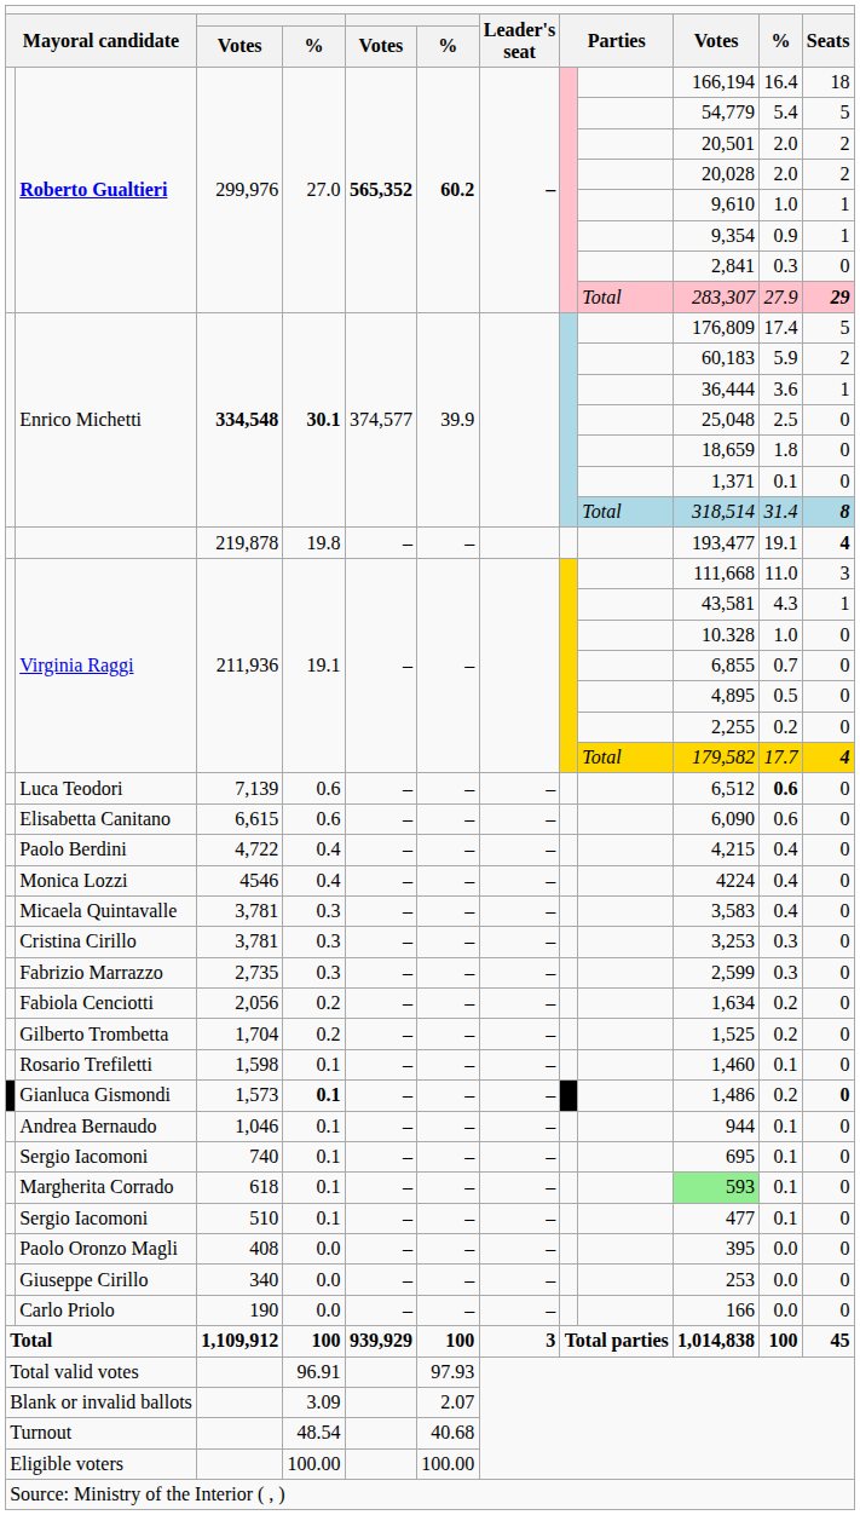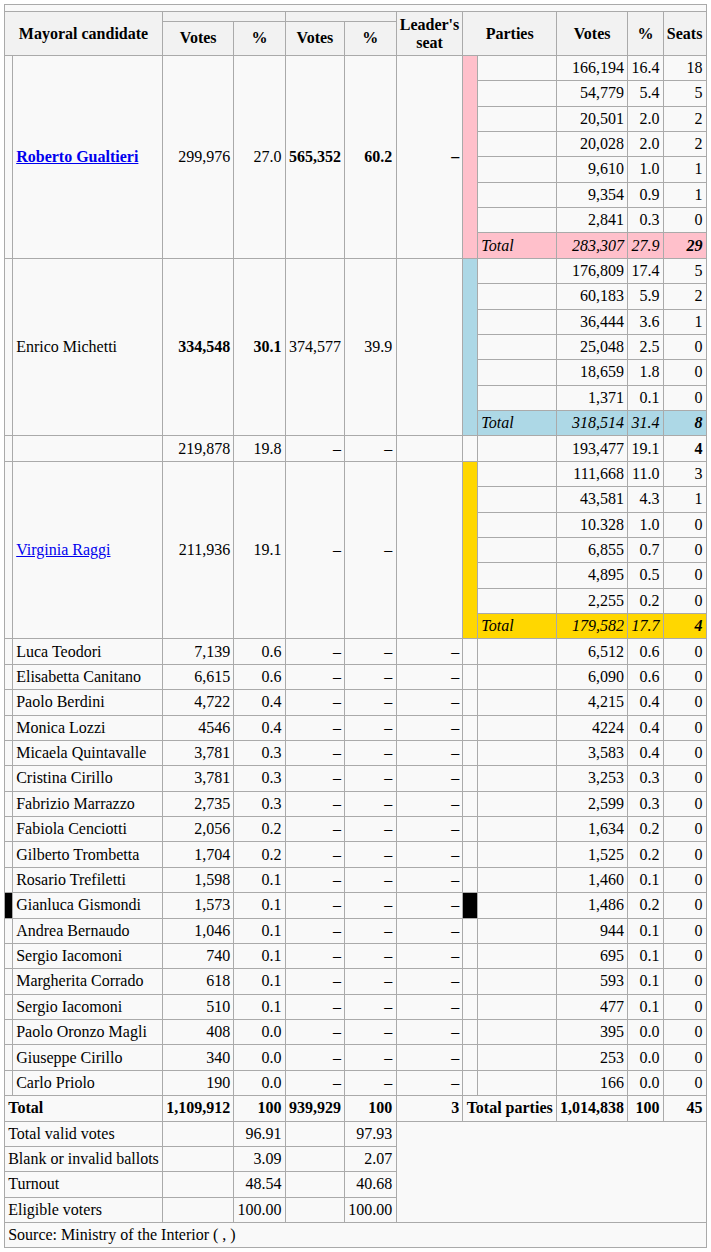Luca Teodori | column 11: bold -> normal
Gianluca Gismondi | column 4: bold -> normal
Gianluca Gismondi | column 12: bold -> normal
Margherita Corrado | column 10: lightgreen background -> no background
